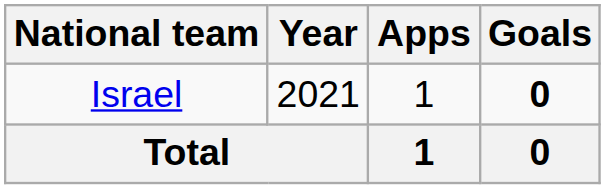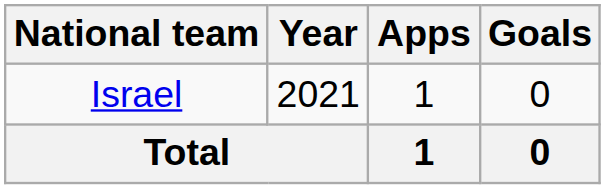Israel | Goals: bold -> normal
